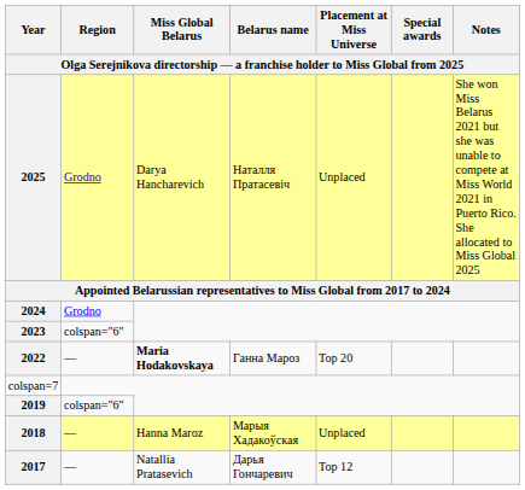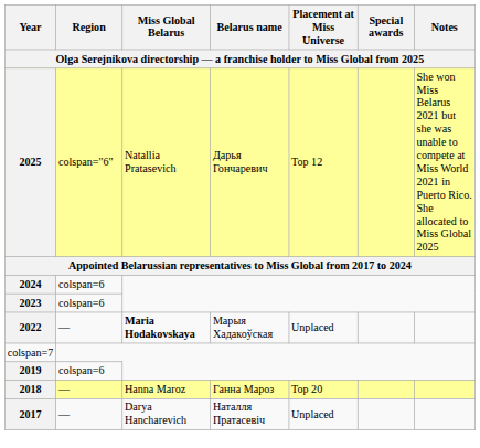2025 | Region: Grodno -> colspan="6"
2025 | Miss Global Belarus: Darya Hancharevich -> Natallia Pratasevich
2025 | Belarus name: Наталля Пратасевіч -> Дарья Гончаревич
2025 | Placement at Miss Universe: Unplaced -> Top 12
2024 | Region: Grodno -> colspan=6
2023 | Region: colspan="6" -> colspan=6
2022 | Belarus name: Ганна Мароз -> Марыя Хадакоўская
2022 | Placement at Miss Universe: Top 20 -> Unplaced
2019 | Region: colspan="6" -> colspan=6
2018 | Belarus name: Марыя Хадакоўская -> Ганна Мароз
2018 | Placement at Miss Universe: Unplaced -> Top 20
2017 | Miss Global Belarus: Natallia Pratasevich -> Darya Hancharevich
2017 | Belarus name: Дарья Гончаревич -> Наталля Пратасевіч
2017 | Placement at Miss Universe: Top 12 -> Unplaced
